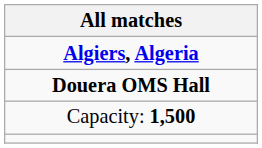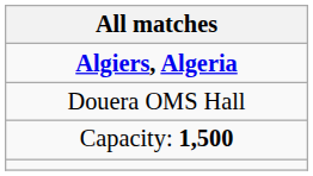row 3 | column 1: bold -> normal
